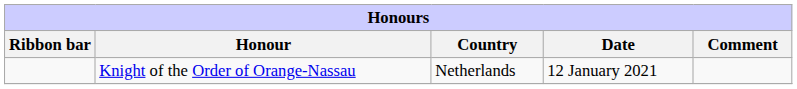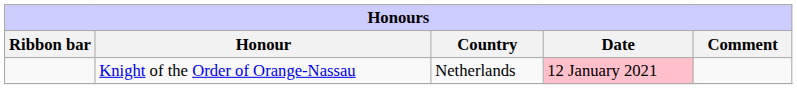Knight of the Order of Orange-Nassau | Date: no background -> pink background
